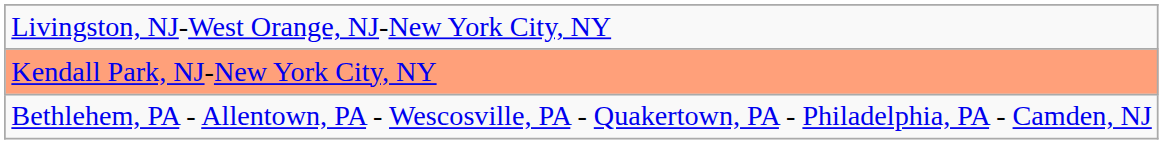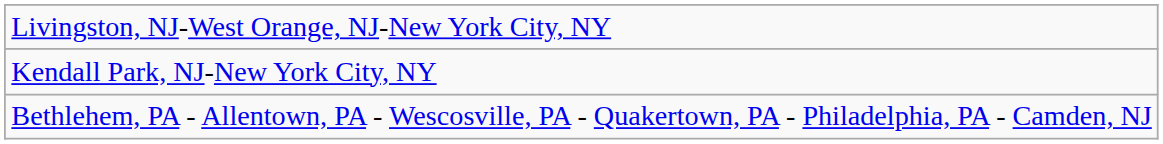row 2 | column 1: lightsalmon background -> no background
